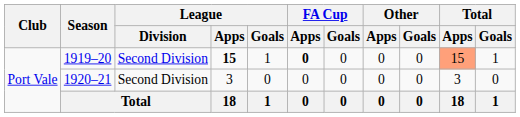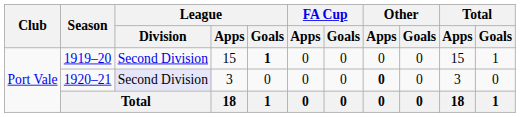1919–20 | League / Apps: bold -> normal
1919–20 | League / Goals: normal -> bold
1919–20 | FA Cup / Apps: bold -> normal
1919–20 | Total / Apps: lightsalmon background -> no background
1920–21 | League / Division: no background -> lavender background
1920–21 | Other / Apps: normal -> bold
